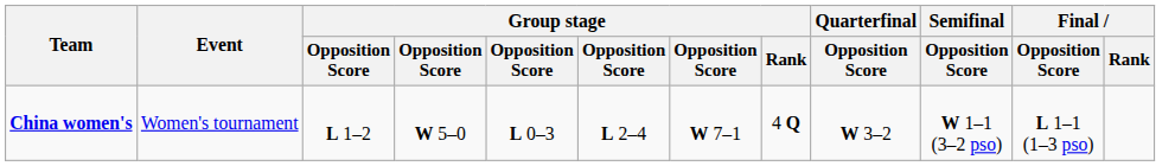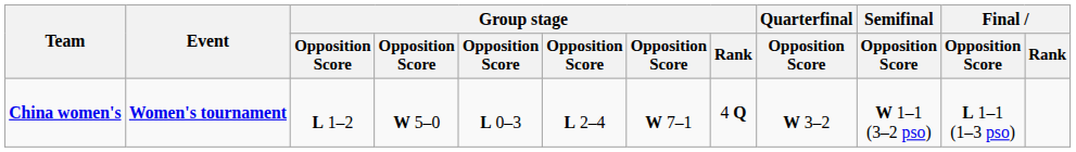China women's | Event: normal -> bold
